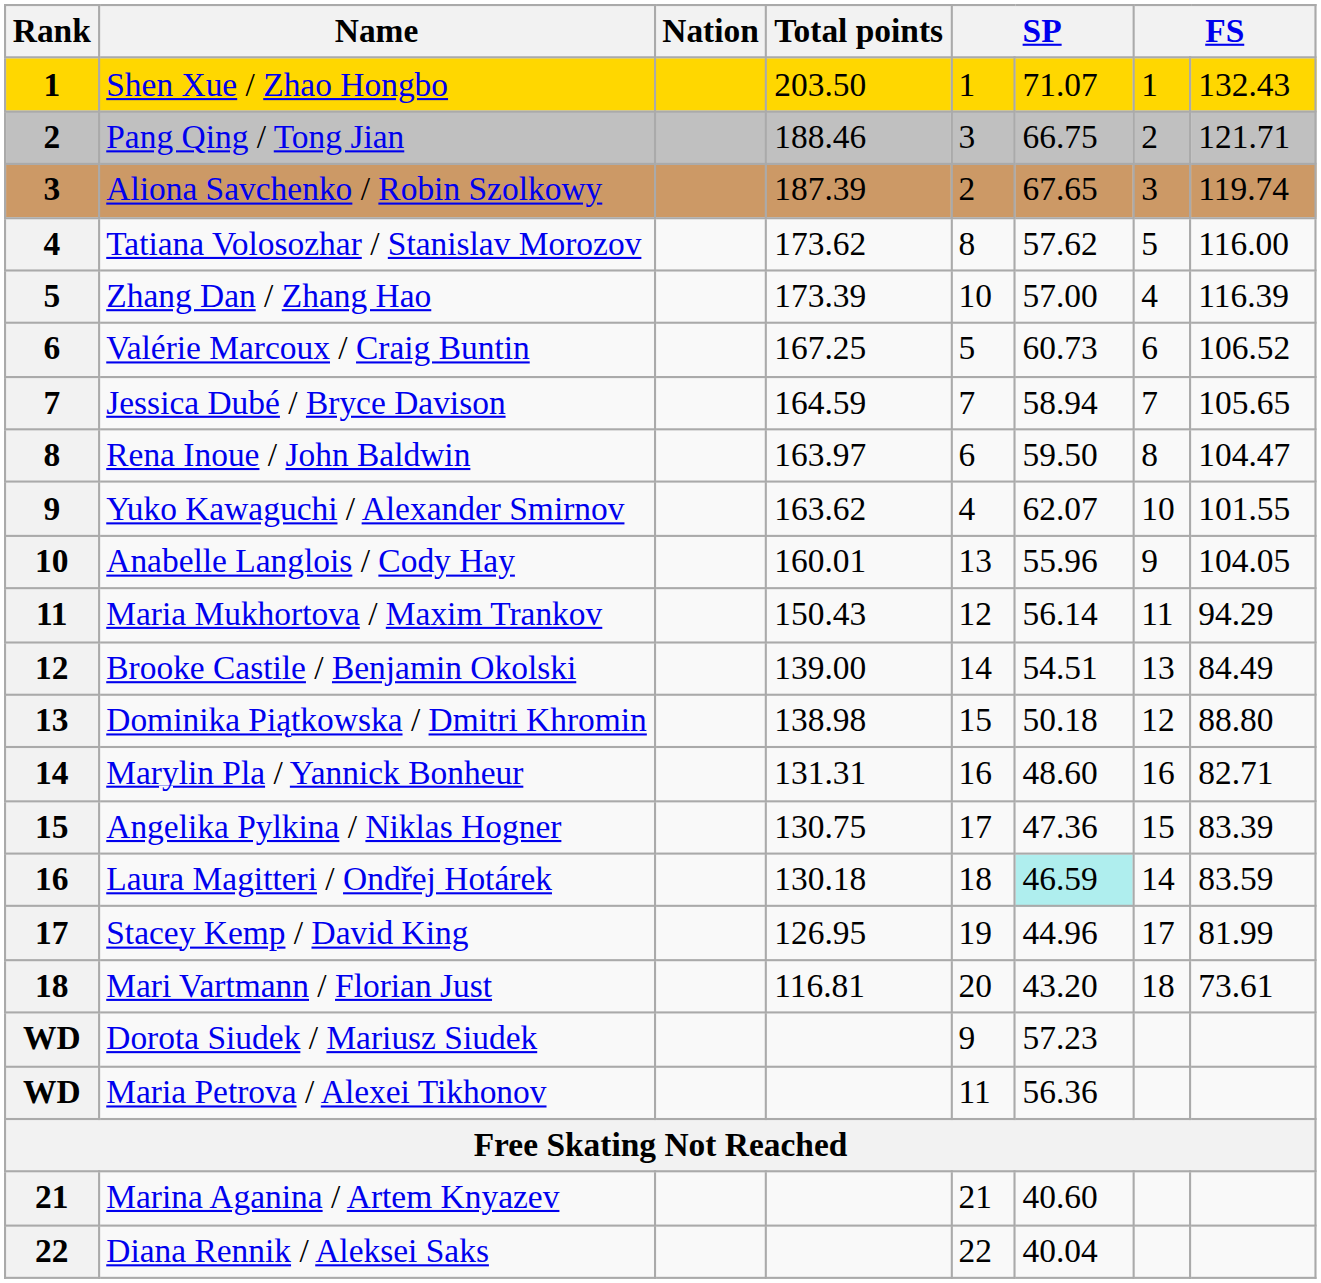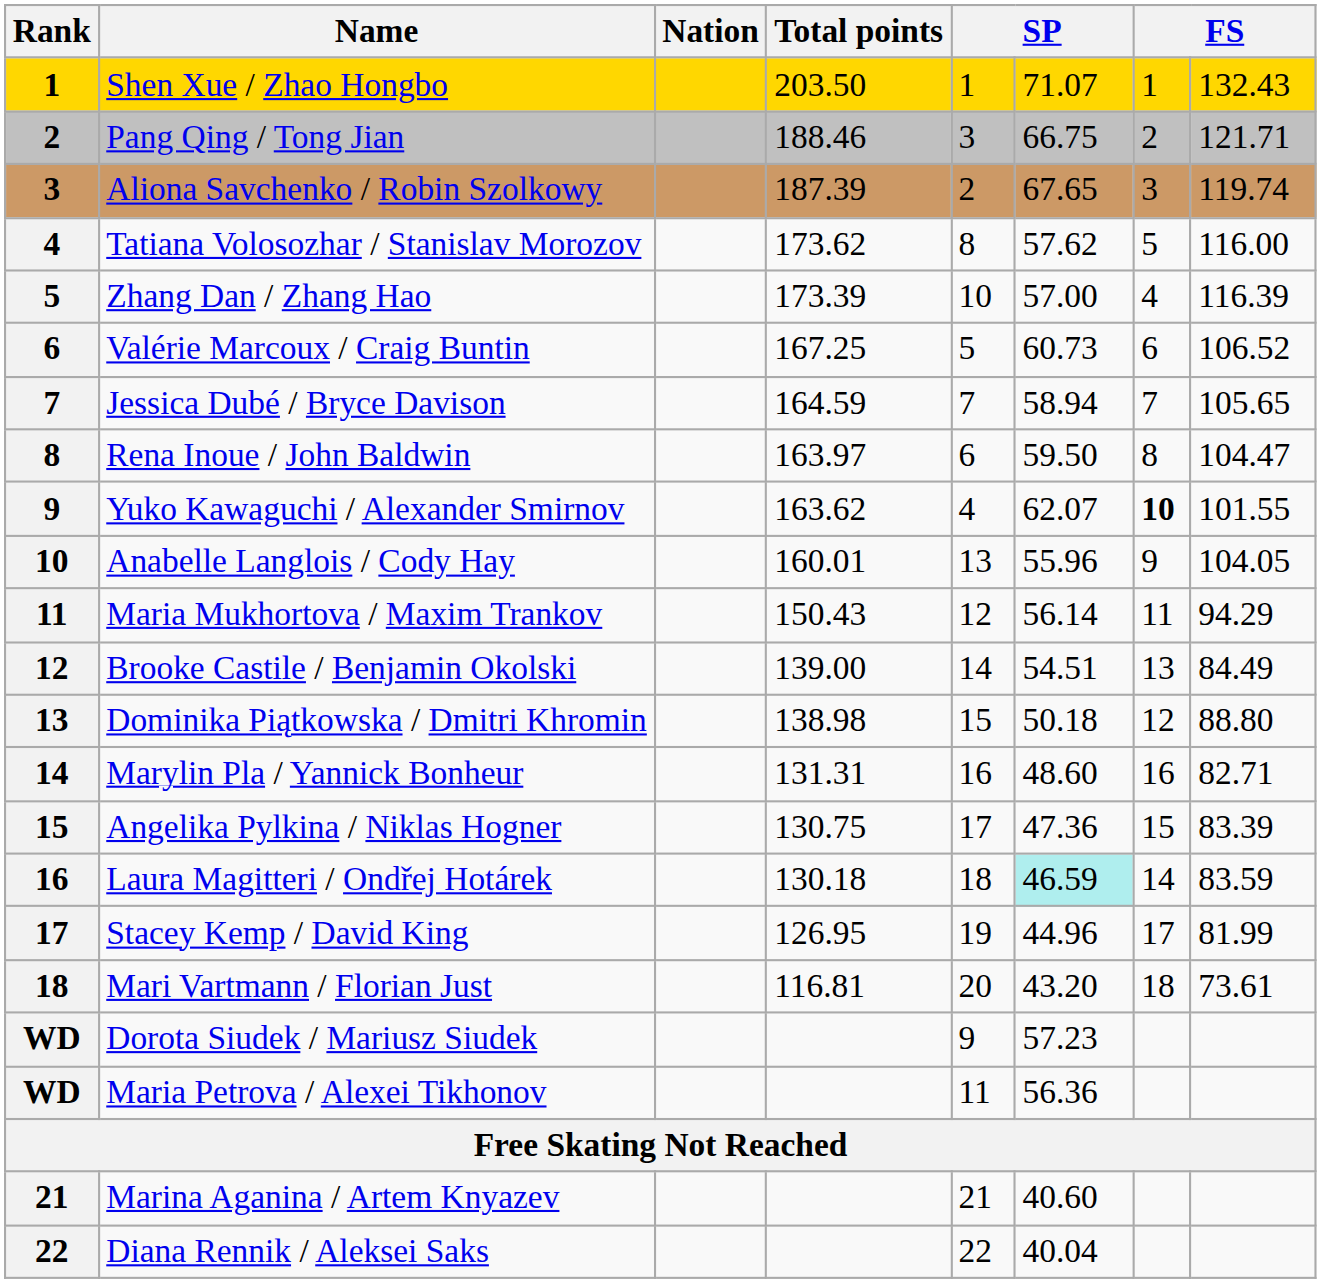Yuko Kawaguchi / Alexander Smirnov | column 7: normal -> bold
